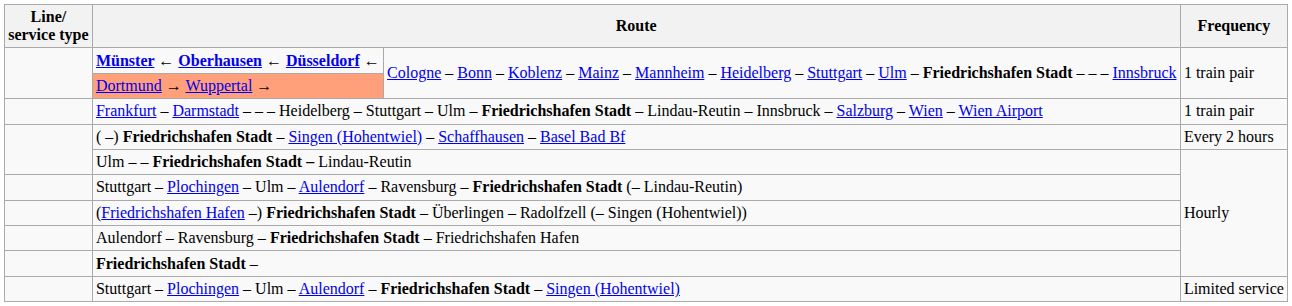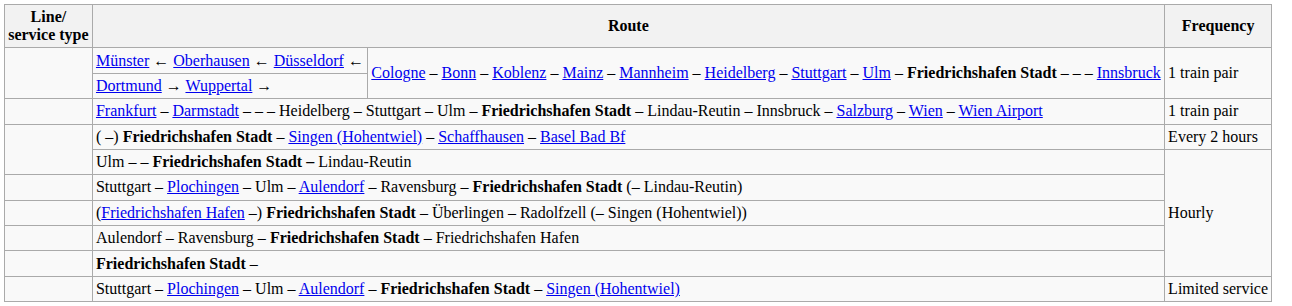Münster ← Oberhausen ← Düsseldorf ← | column 2: bold -> normal
Dortmund → Wuppertal → | column 2: lightsalmon background -> no background
